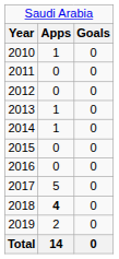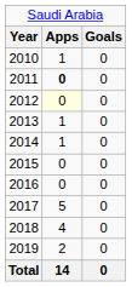2011 | column 2: normal -> bold
2012 | column 2: no background -> lightyellow background
2018 | column 2: bold -> normal
